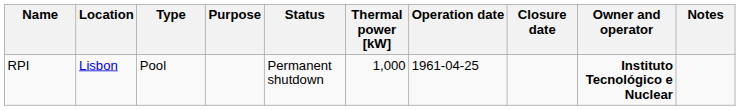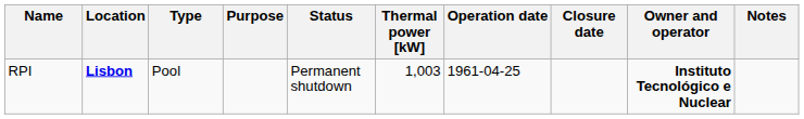RPI | Location: normal -> bold
RPI | Thermal power [kW]: 1,000 -> 1,003
